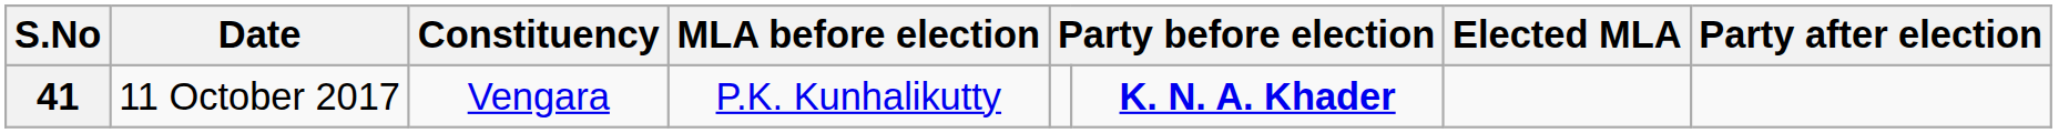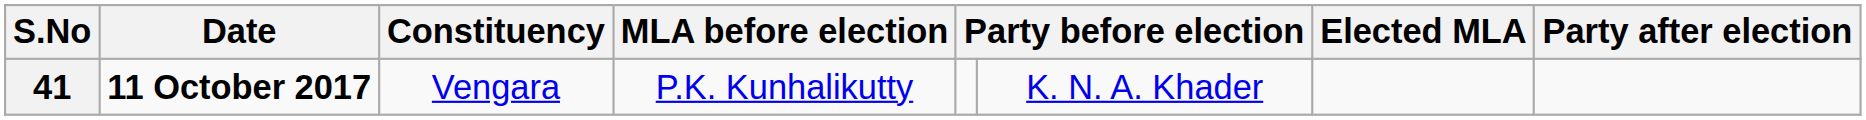41 | Date: normal -> bold
41 | column 6: bold -> normal
